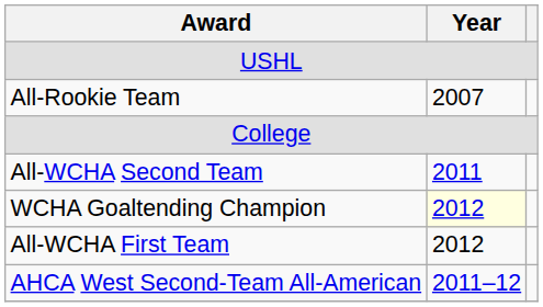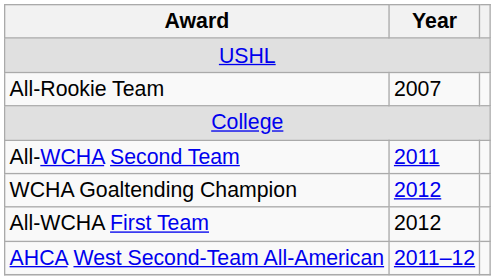WCHA Goaltending Champion | Year: lightyellow background -> no background
